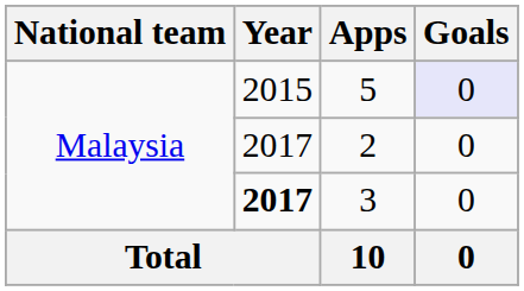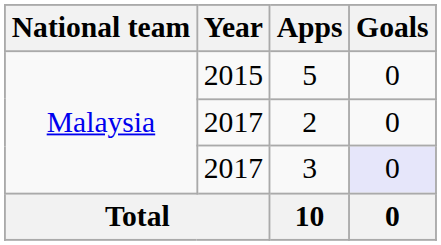5 | Goals: lavender background -> no background
3 | Year: bold -> normal
3 | Goals: no background -> lavender background
